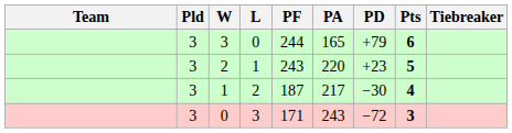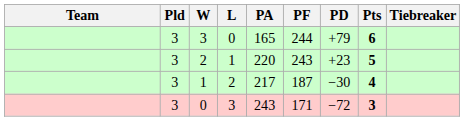columns swapped: PF <-> PA
